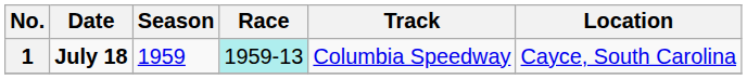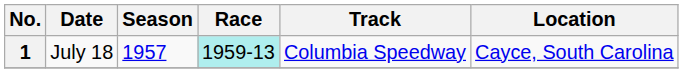1 | Date: bold -> normal
1 | Season: 1959 -> 1957
